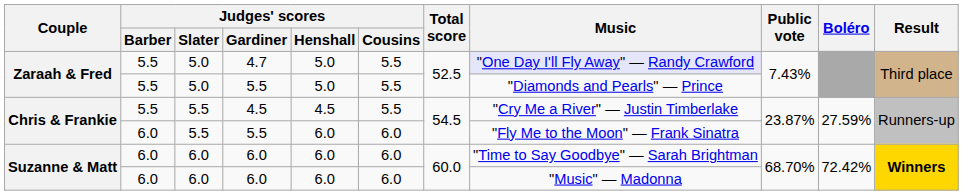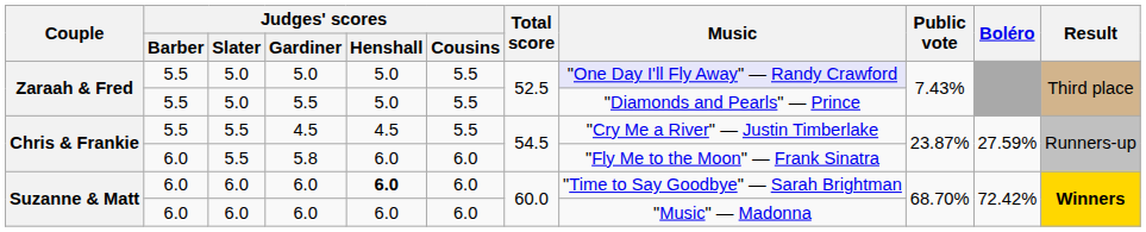row 3 | Judges' scores / Gardiner: 4.7 -> 5.0
row 6 | Judges' scores / Gardiner: 5.5 -> 5.8
row 7 | Judges' scores / Henshall: normal -> bold
